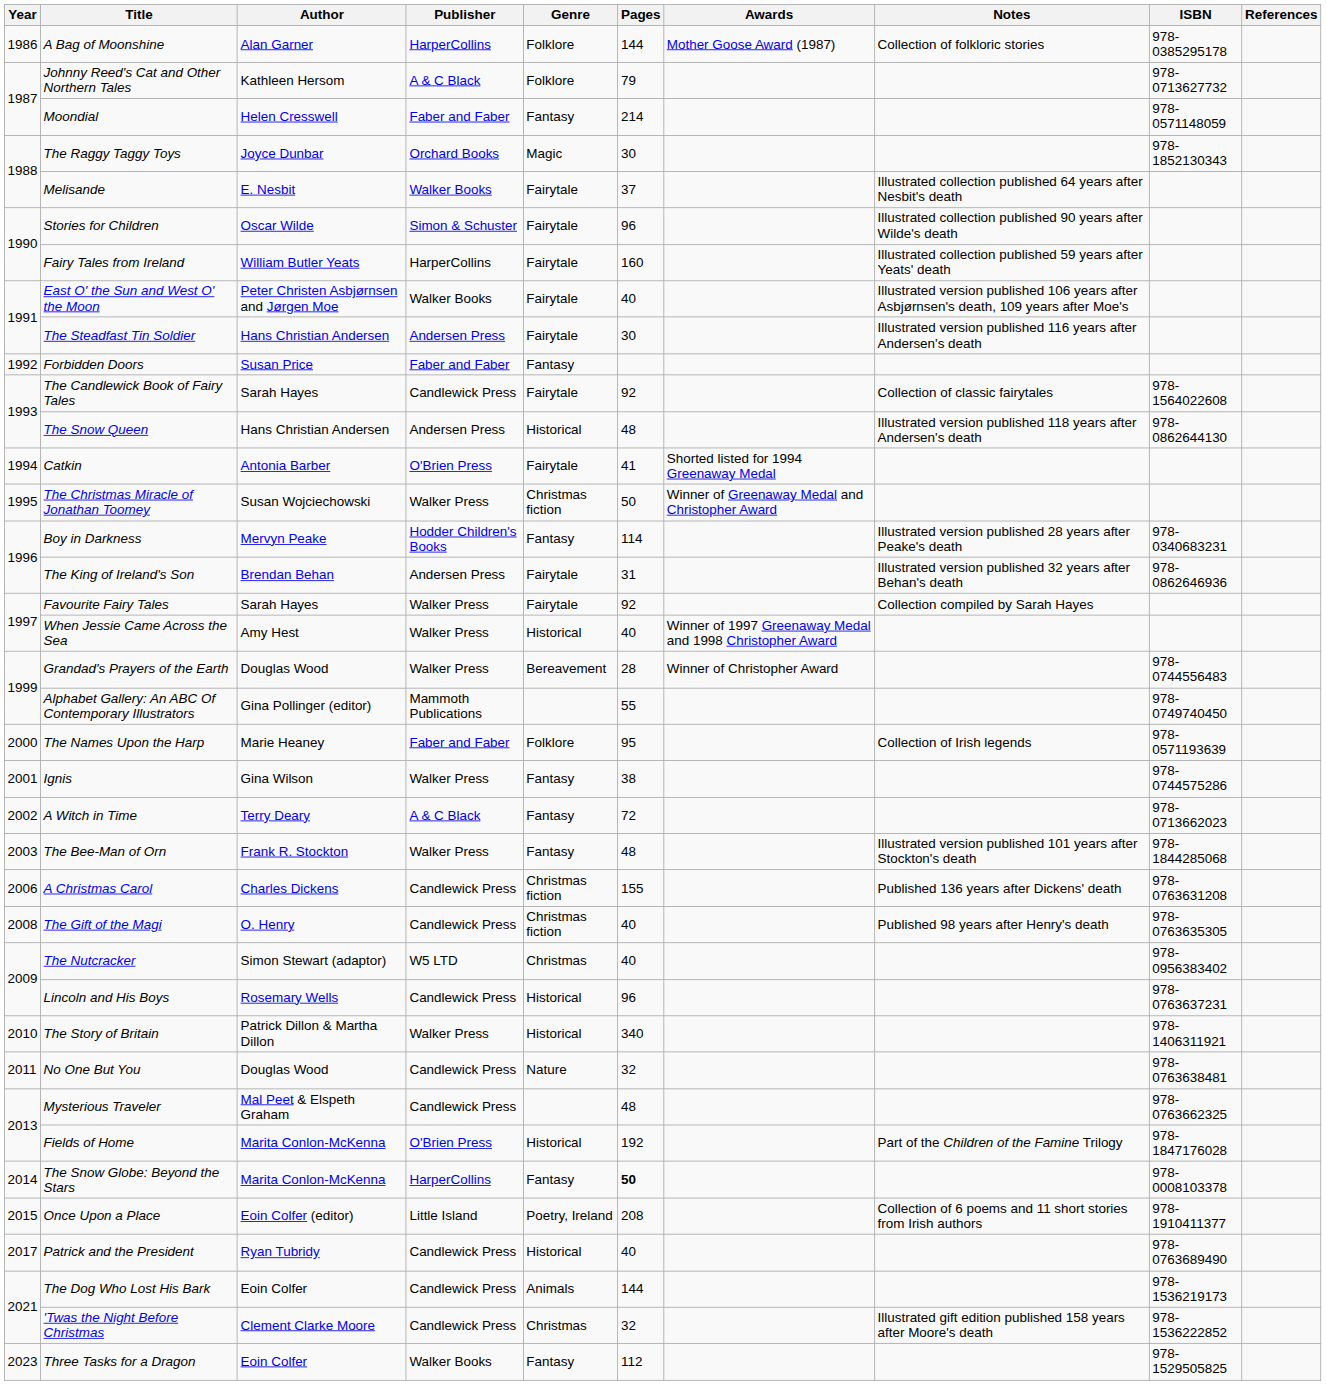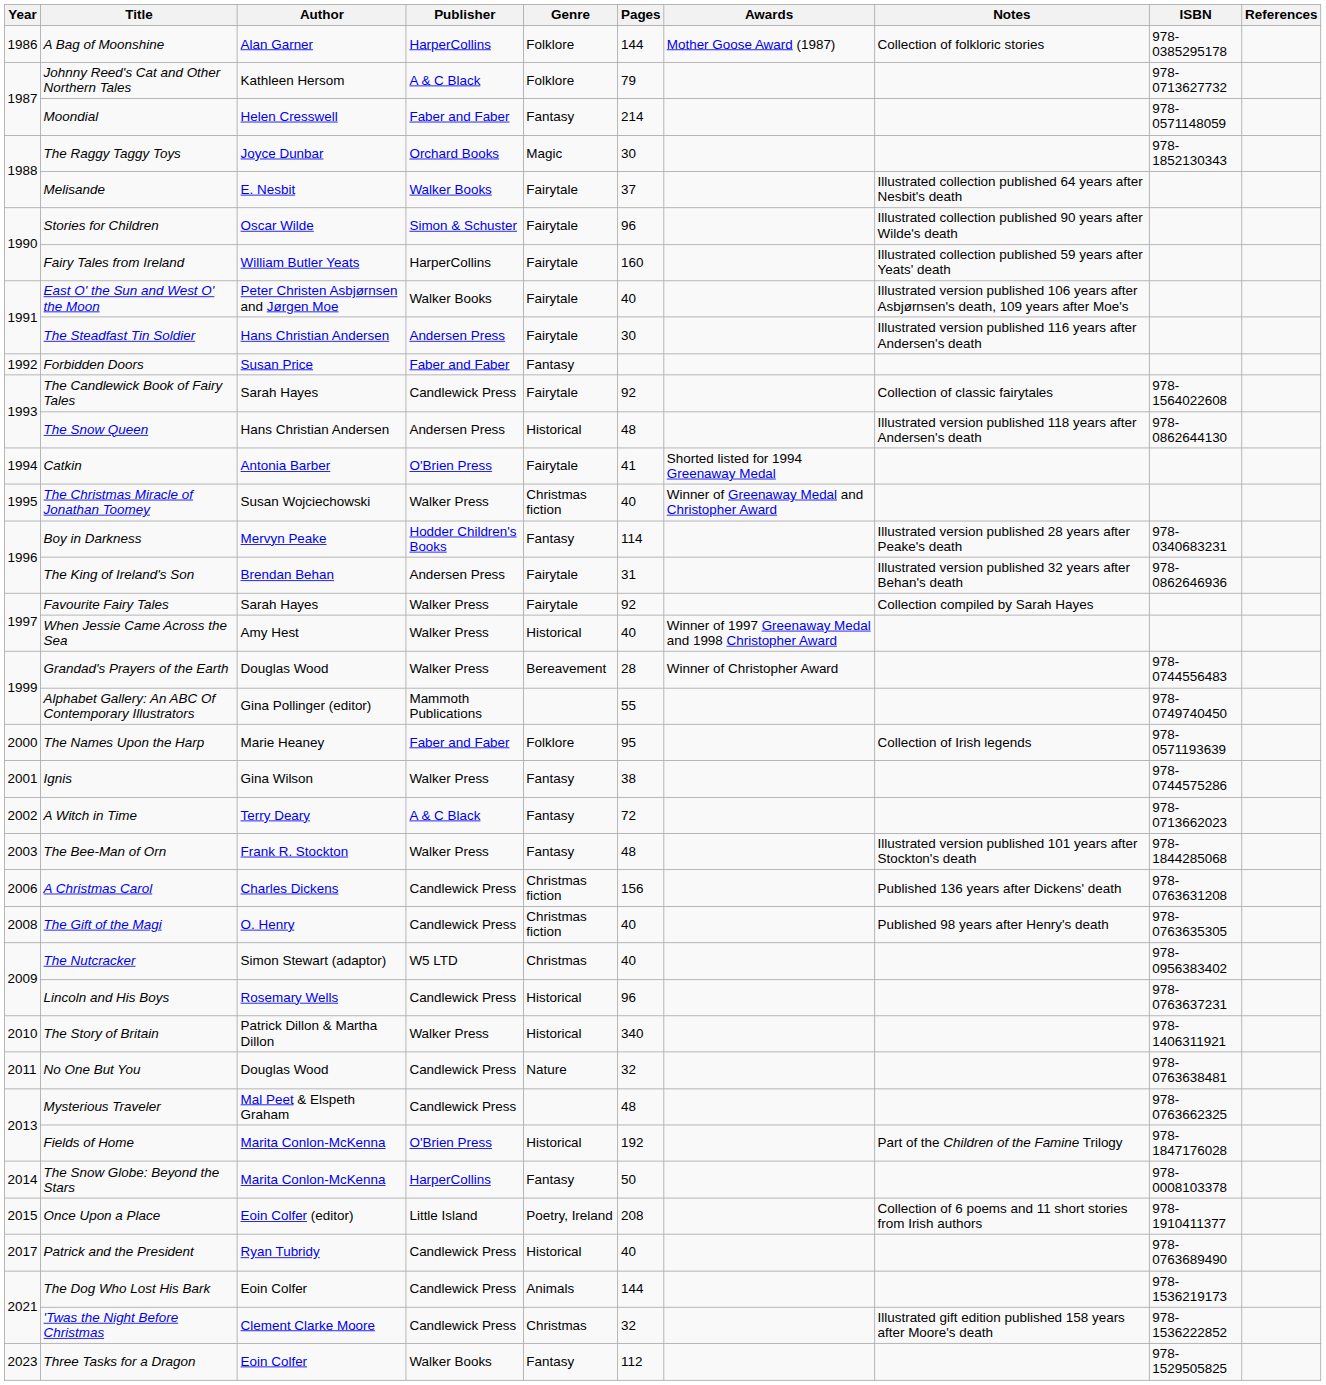The Christmas Miracle of Jonathan Toomey | Pages: 50 -> 40
A Christmas Carol | Pages: 155 -> 156
The Snow Globe: Beyond the Stars | Pages: bold -> normal
